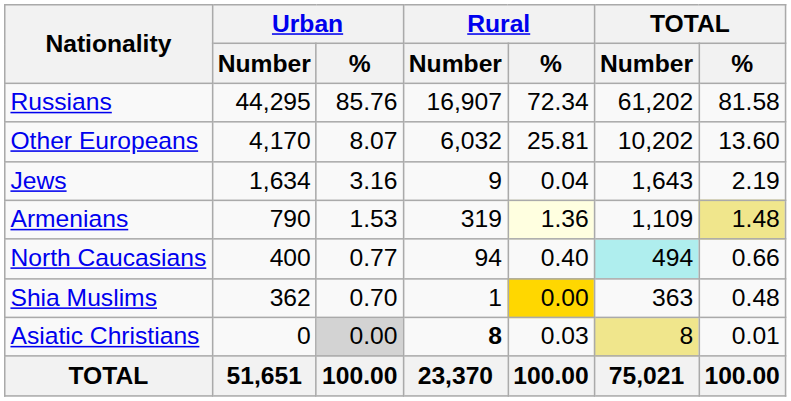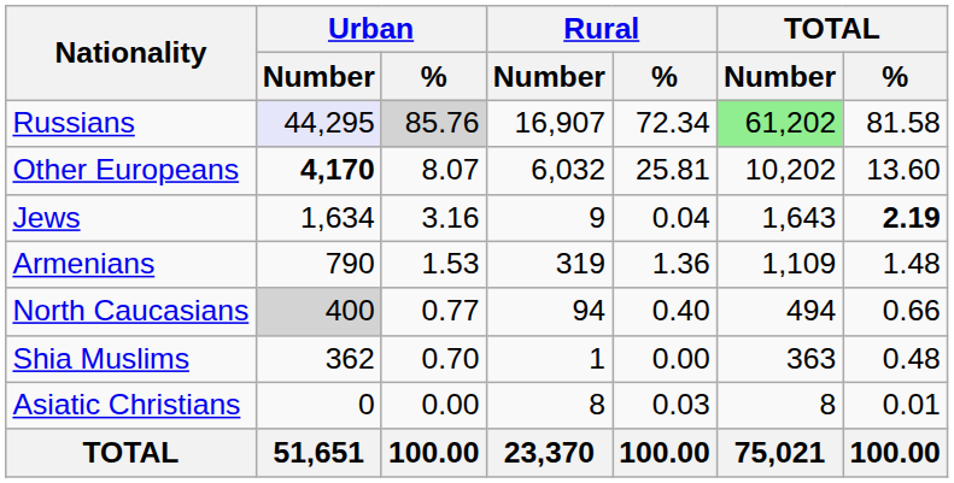Russians | Urban / Number: no background -> lavender background
Russians | Urban / %: no background -> lightgrey background
Russians | TOTAL / Number: no background -> lightgreen background
Other Europeans | Urban / Number: normal -> bold
Jews | TOTAL / %: normal -> bold
Armenians | Rural / %: lightyellow background -> no background
Armenians | TOTAL / %: khaki background -> no background
North Caucasians | Urban / Number: no background -> lightgrey background
North Caucasians | TOTAL / Number: paleturquoise background -> no background
Shia Muslims | Rural / %: gold background -> no background
Asiatic Christians | Urban / %: lightgrey background -> no background
Asiatic Christians | Rural / Number: bold -> normal
Asiatic Christians | TOTAL / Number: khaki background -> no background
